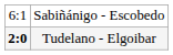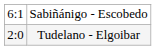Tudelano - Elgoibar | column 1: bold -> normal
